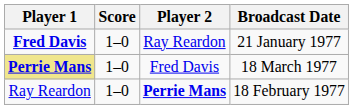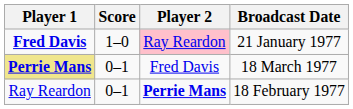row 2 | Player 2: no background -> pink background
row 3 | Score: 1–0 -> 0–1
row 4 | Score: 1–0 -> 0–1
